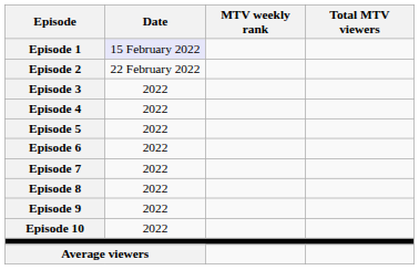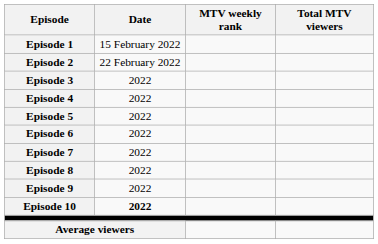Episode 1 | Date: lavender background -> no background
Episode 10 | Date: normal -> bold
